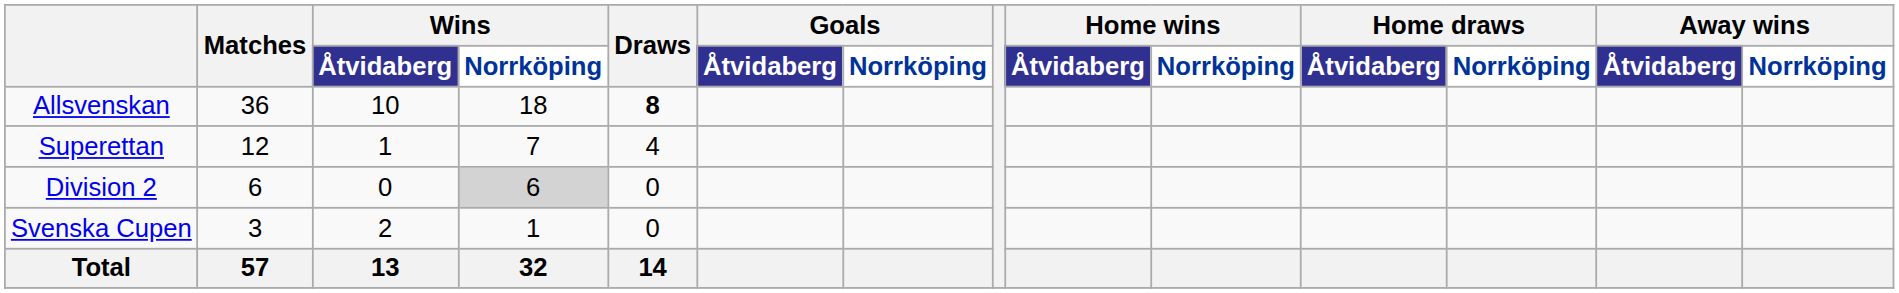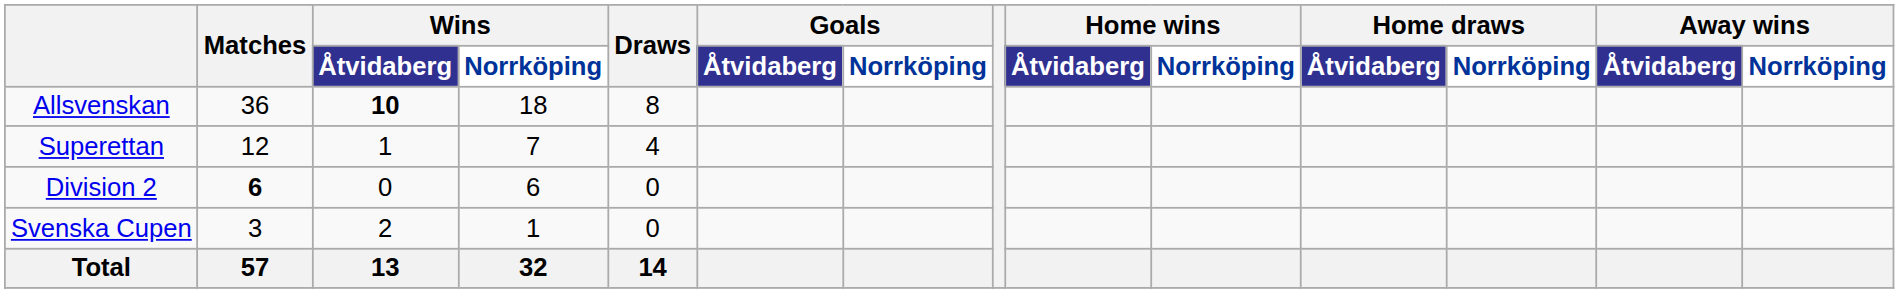Allsvenskan | Wins / Åtvidaberg: normal -> bold
Allsvenskan | Draws: bold -> normal
Division 2 | Matches: normal -> bold
Division 2 | Wins / Norrköping: lightgrey background -> no background
